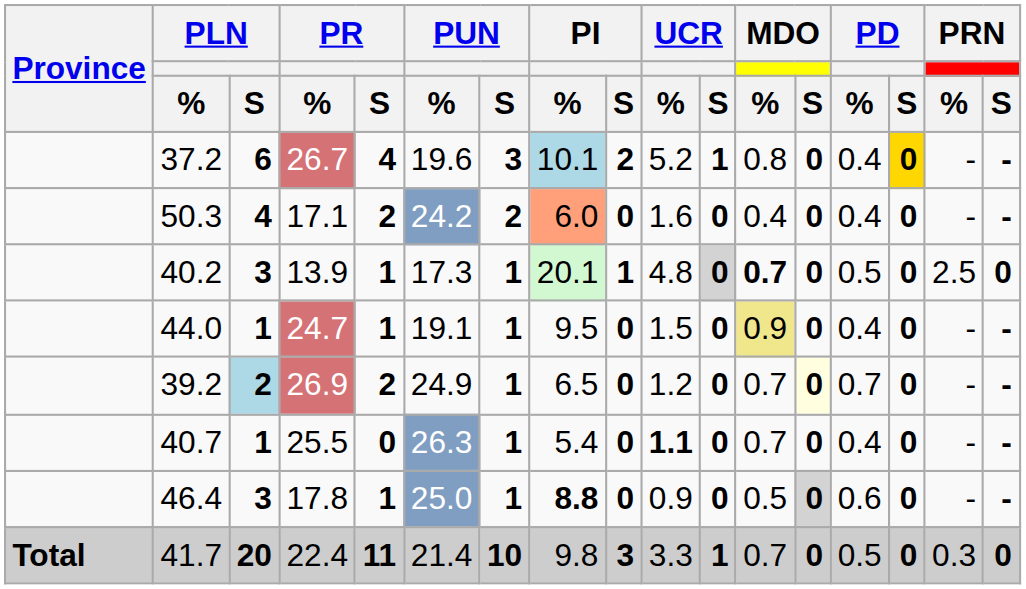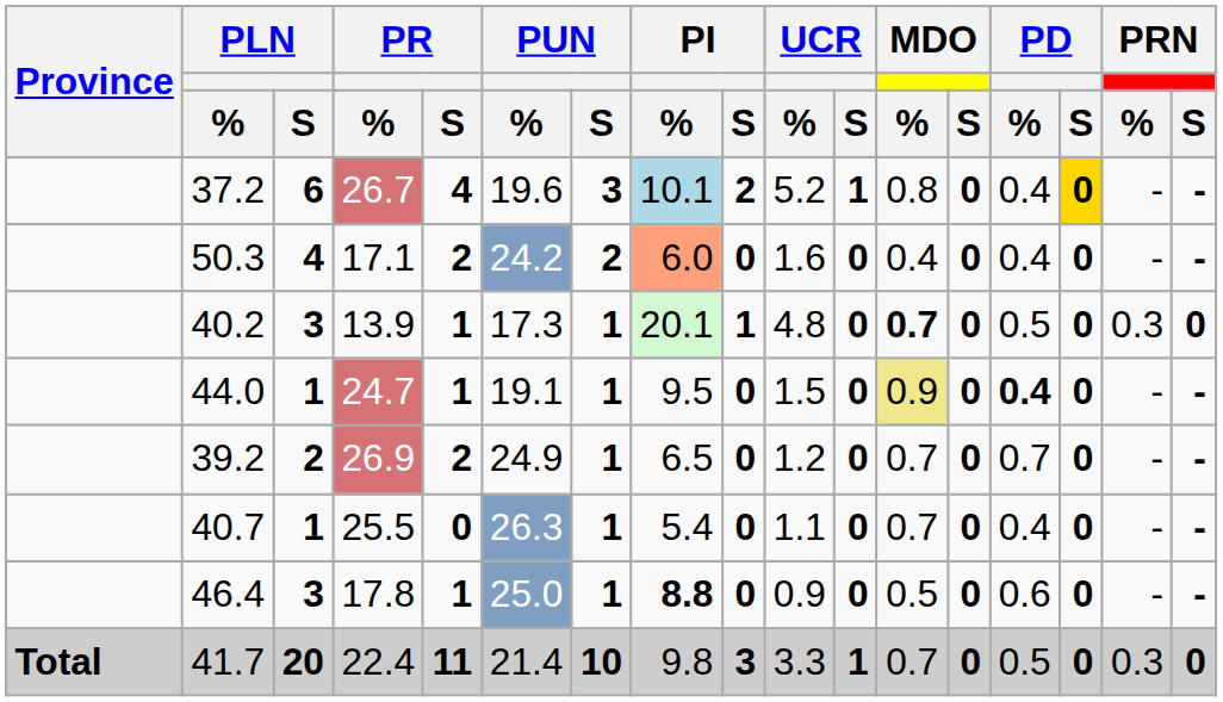40.2 | UCR / S: lightgrey background -> no background
40.2 | PRN / %: 2.5 -> 0.3
44.0 | PD / %: normal -> bold
39.2 | PLN / S: lightblue background -> no background
39.2 | MDO / S: lightyellow background -> no background
40.7 | UCR / %: bold -> normal
46.4 | MDO / S: lightgrey background -> no background
